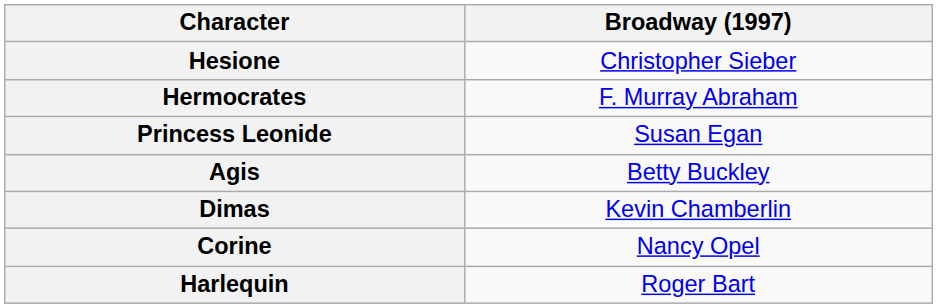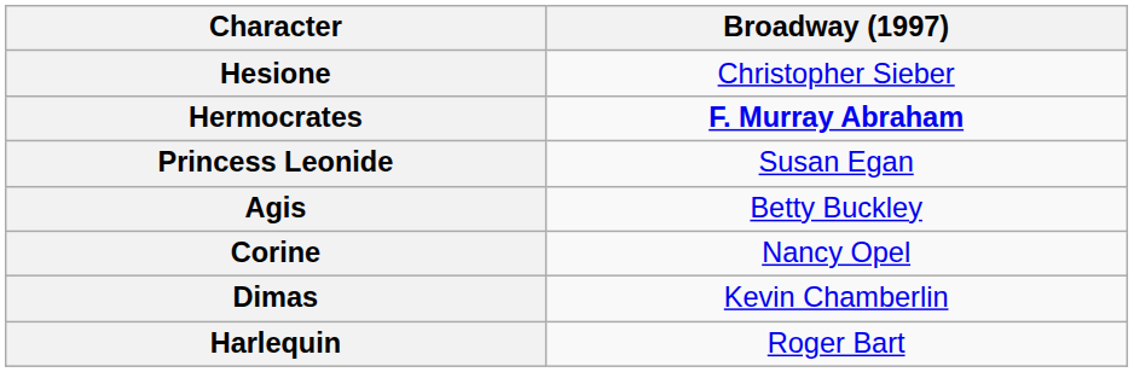Hermocrates | Broadway (1997): normal -> bold
rows swapped: Dimas <-> Corine
